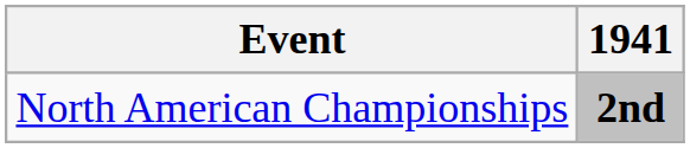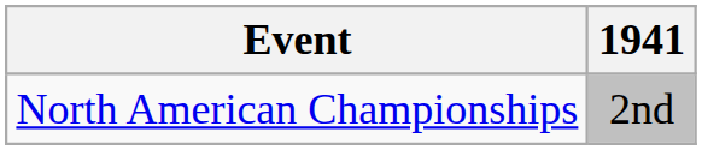North American Championships | 1941: bold -> normal
